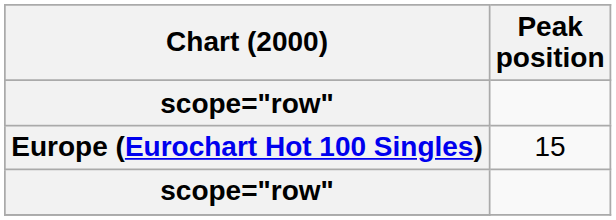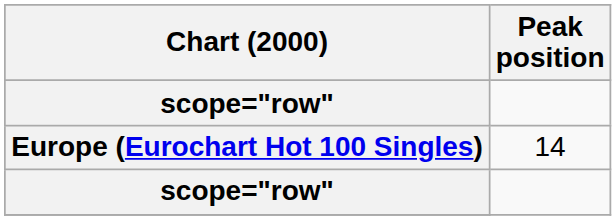Europe (Eurochart Hot 100 Singles) | Peak position: 15 -> 14
